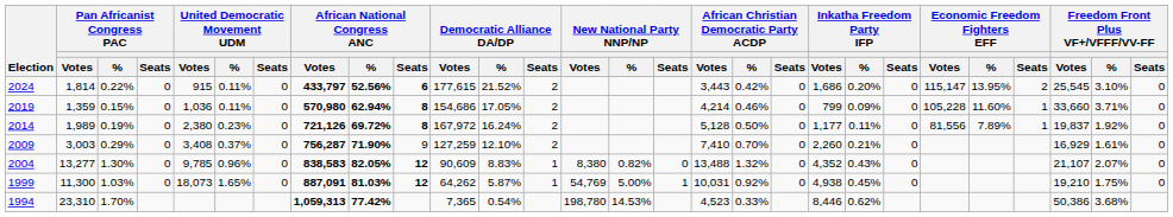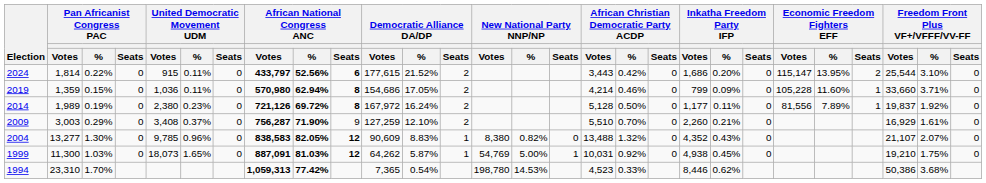2024 | Freedom Front Plus VF+/VFFF/VV-FF / Votes: 25,545 -> 25,544
2009 | African Christian Democratic Party ACDP / Votes: 7,410 -> 5,510
